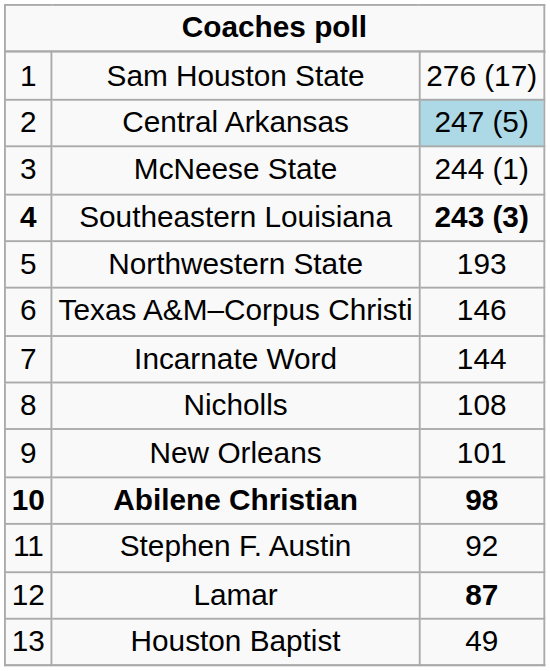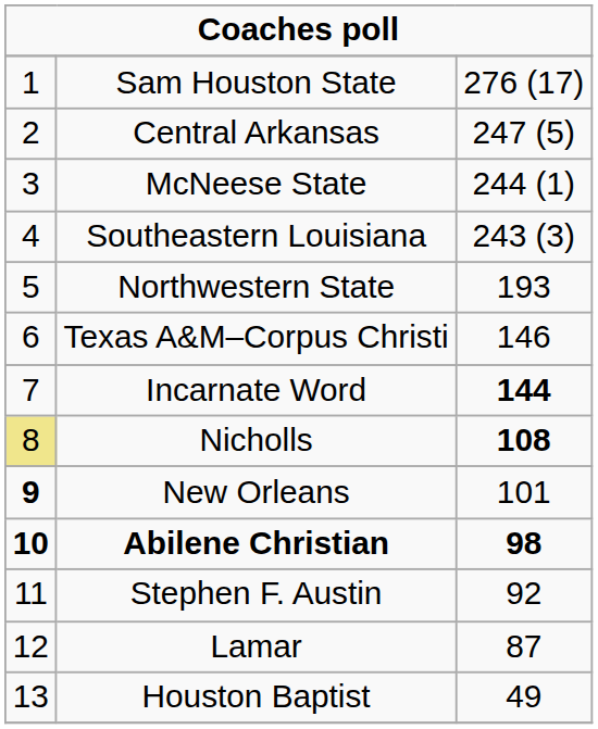Central Arkansas | column 3: lightblue background -> no background
Southeastern Louisiana | column 1: bold -> normal
Southeastern Louisiana | column 3: bold -> normal
Incarnate Word | column 3: normal -> bold
Nicholls | column 1: no background -> khaki background
Nicholls | column 3: normal -> bold
New Orleans | column 1: normal -> bold
Lamar | column 3: bold -> normal
